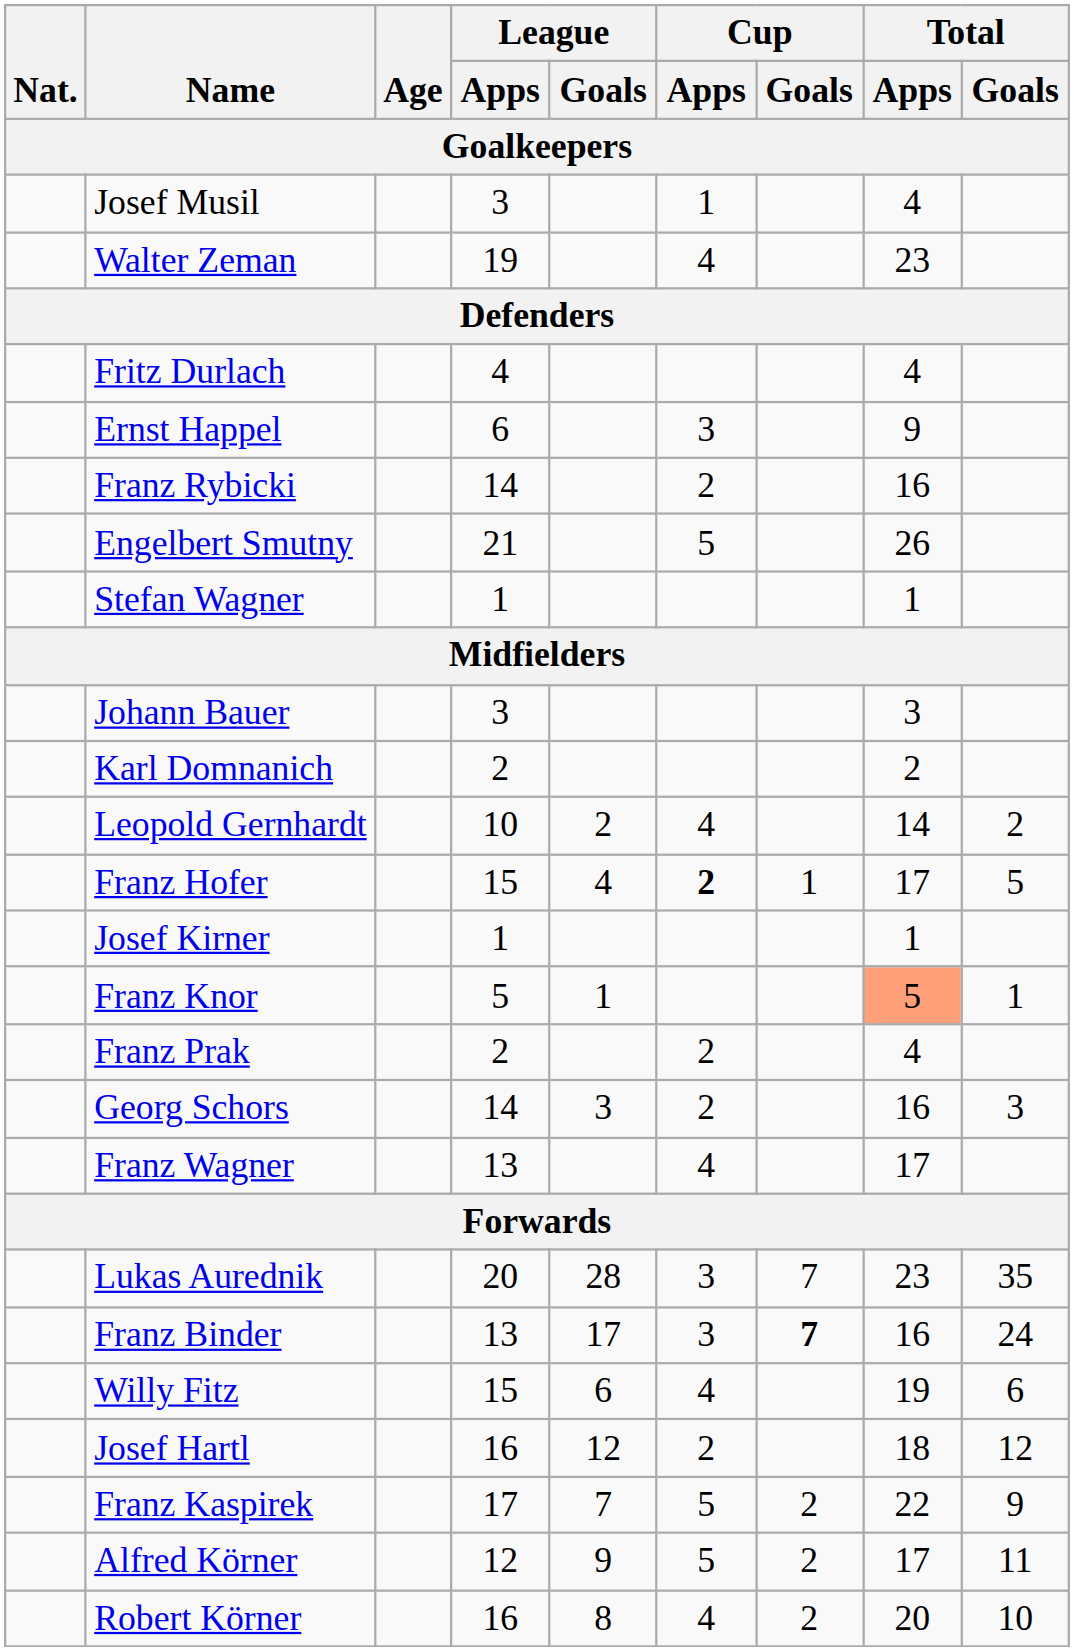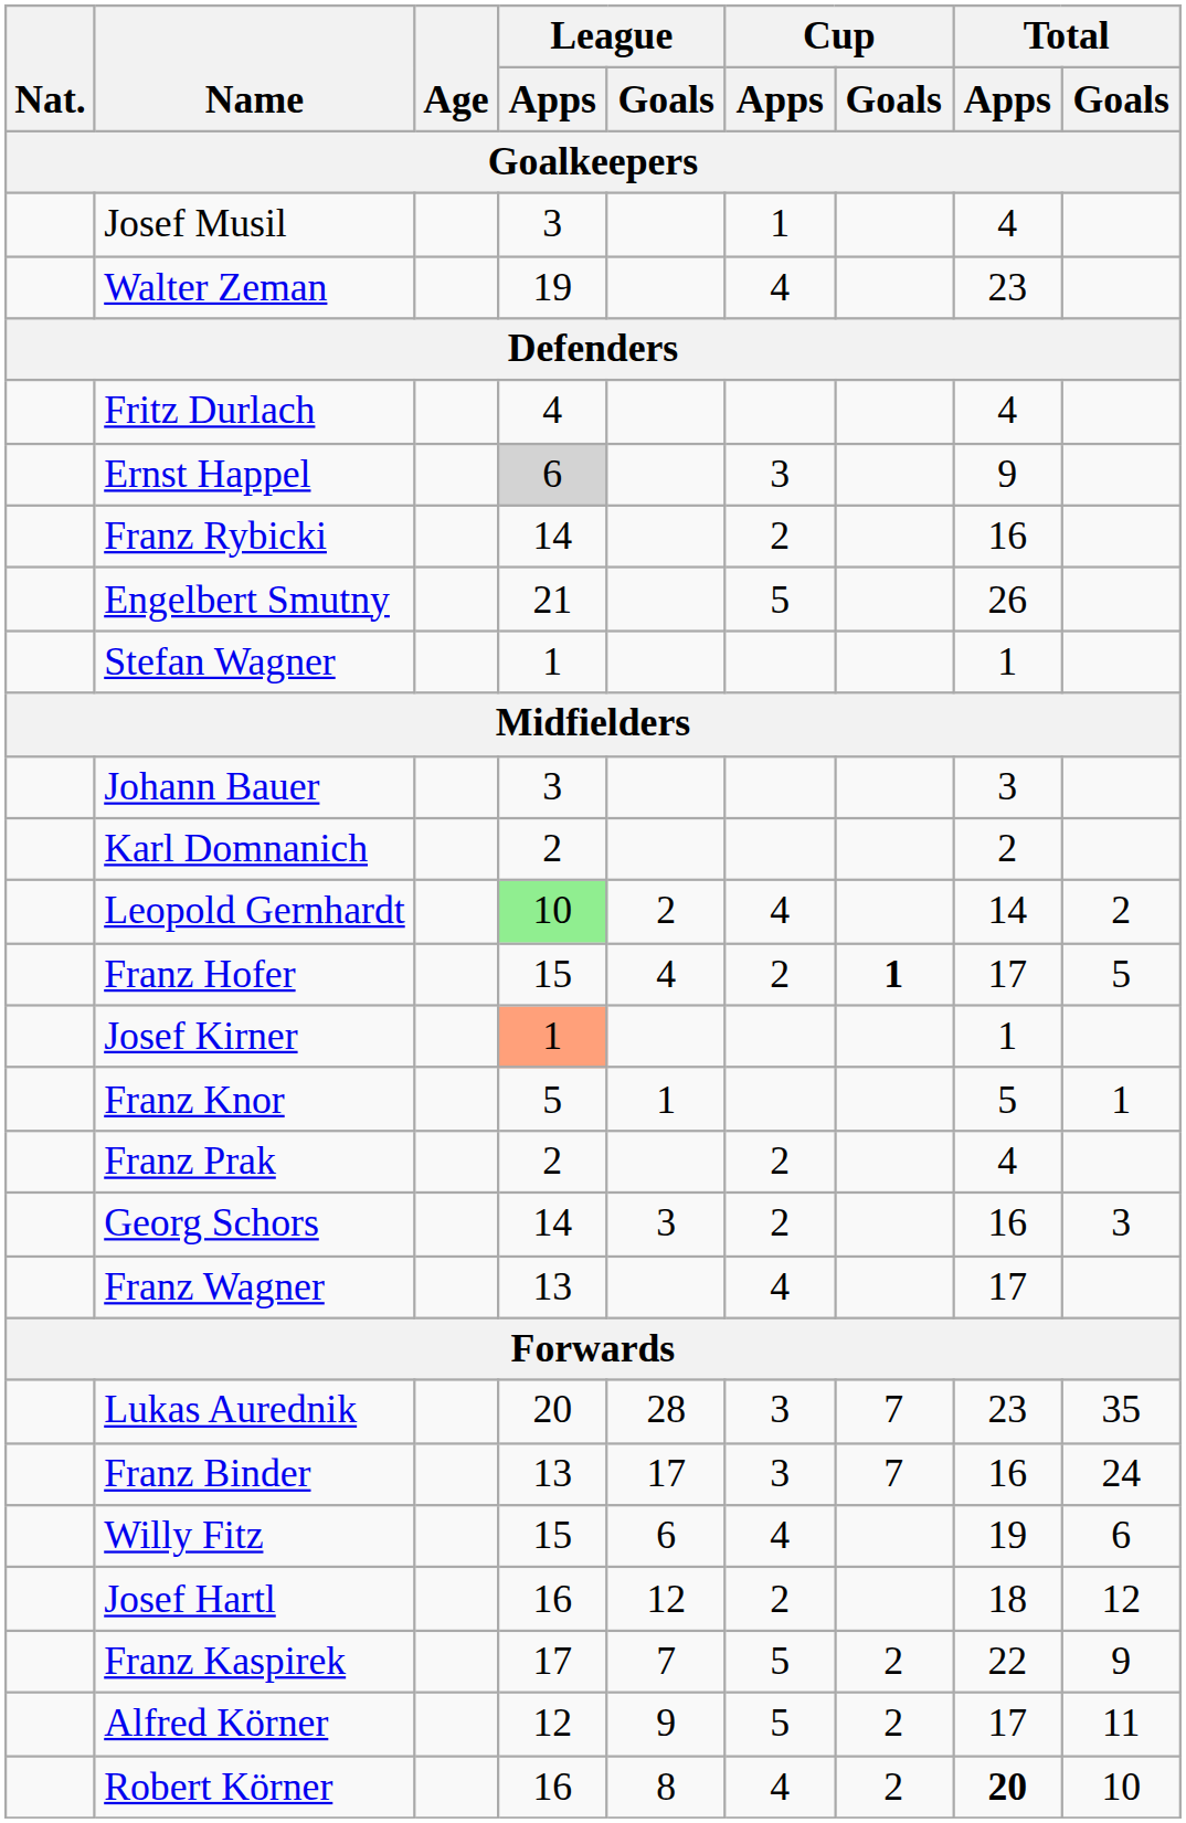Ernst Happel | League / Apps: no background -> lightgrey background
Leopold Gernhardt | League / Apps: no background -> lightgreen background
Franz Hofer | Cup / Apps: bold -> normal
Franz Hofer | Cup / Goals: normal -> bold
Josef Kirner | League / Apps: no background -> lightsalmon background
Franz Knor | Total / Apps: lightsalmon background -> no background
Franz Binder | Cup / Goals: bold -> normal
Robert Körner | Total / Apps: normal -> bold
